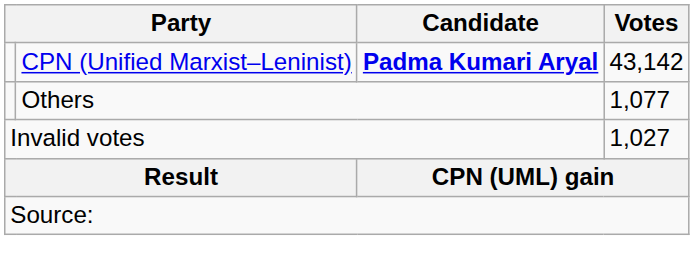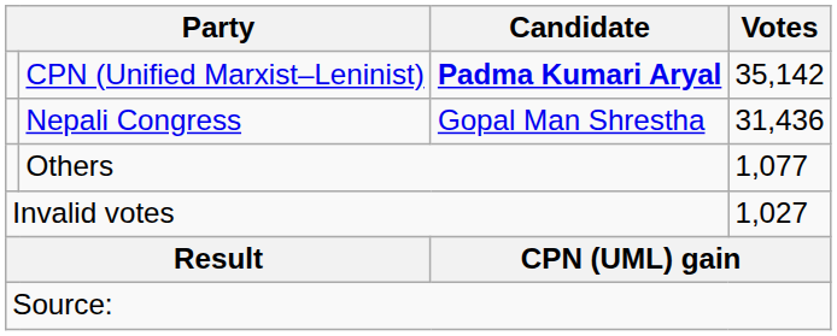CPN (Unified Marxist–Leninist) | Votes: 43,142 -> 35,142
+ row: Nepali Congress | Gopal Man Shrestha | 31,436
